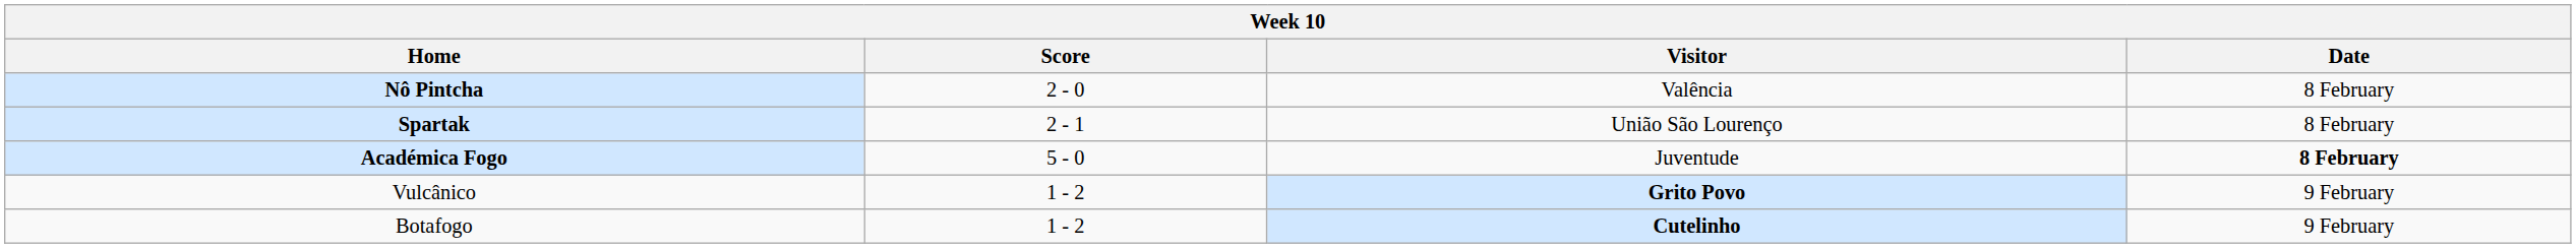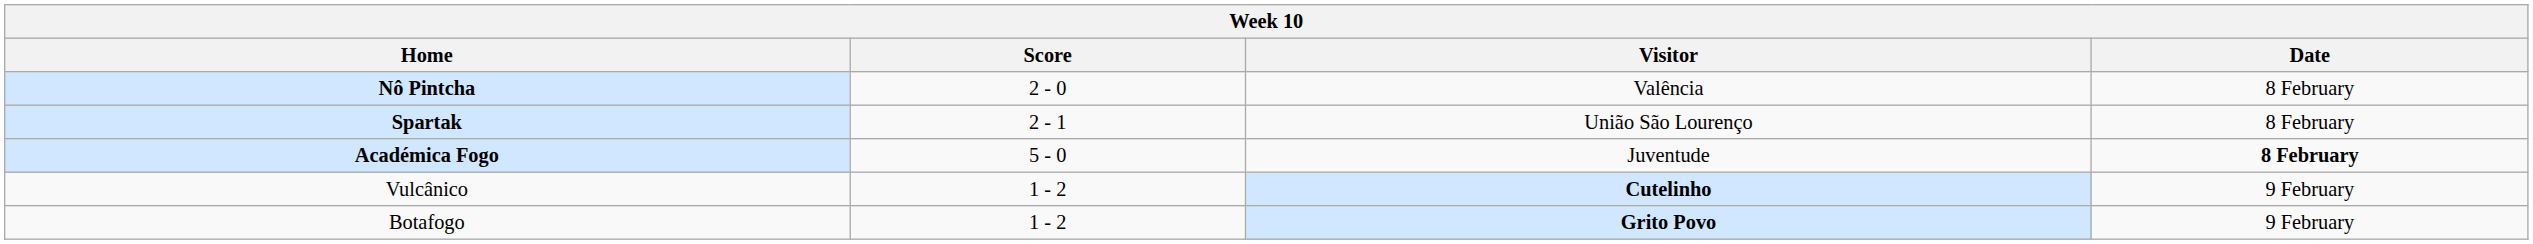Vulcânico | Visitor: Grito Povo -> Cutelinho
Botafogo | Visitor: Cutelinho -> Grito Povo
